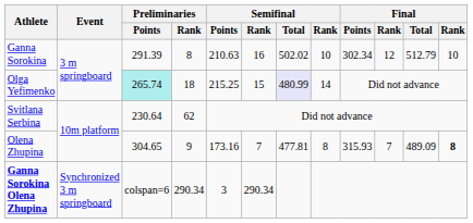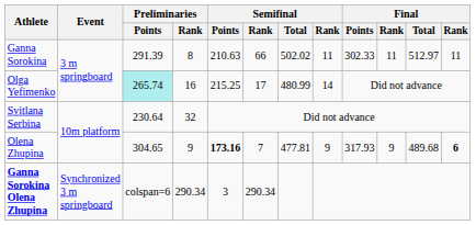Ganna Sorokina | column 6: 16 -> 66
Ganna Sorokina | column 8: 10 -> 11
Ganna Sorokina | Final / Points: 302.34 -> 302.33
Ganna Sorokina | column 10: 12 -> 11
Ganna Sorokina | Final / Total: 512.79 -> 512.97
Ganna Sorokina | column 12: 10 -> 11
Olga Yefimenko | Preliminaries / Rank: 18 -> 16
Olga Yefimenko | column 6: 15 -> 17
Olga Yefimenko | Semifinal / Total: lavender background -> no background
Svitlana Serbina | Preliminaries / Rank: 62 -> 32
Olena Zhupina | Semifinal / Points: normal -> bold
Olena Zhupina | column 8: 8 -> 9
Olena Zhupina | Final / Points: 315.93 -> 317.93
Olena Zhupina | column 10: 7 -> 9
Olena Zhupina | Final / Total: 489.09 -> 489.68
Olena Zhupina | column 12: 8 -> 6
